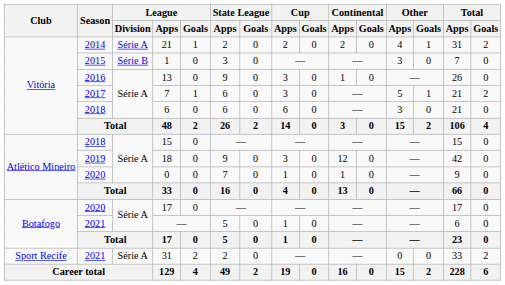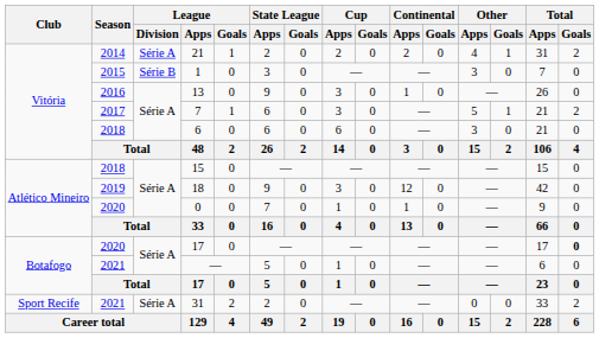2020 / 17 | Total / Goals: normal -> bold
